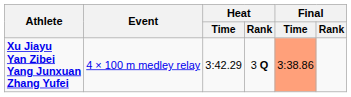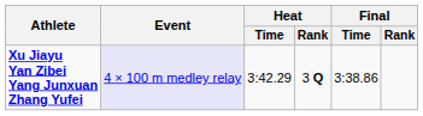Xu Jiayu Yan Zibei Yang Junxuan Zhang Yufei | Event: no background -> lavender background
Xu Jiayu Yan Zibei Yang Junxuan Zhang Yufei | Final / Time: lightsalmon background -> no background
